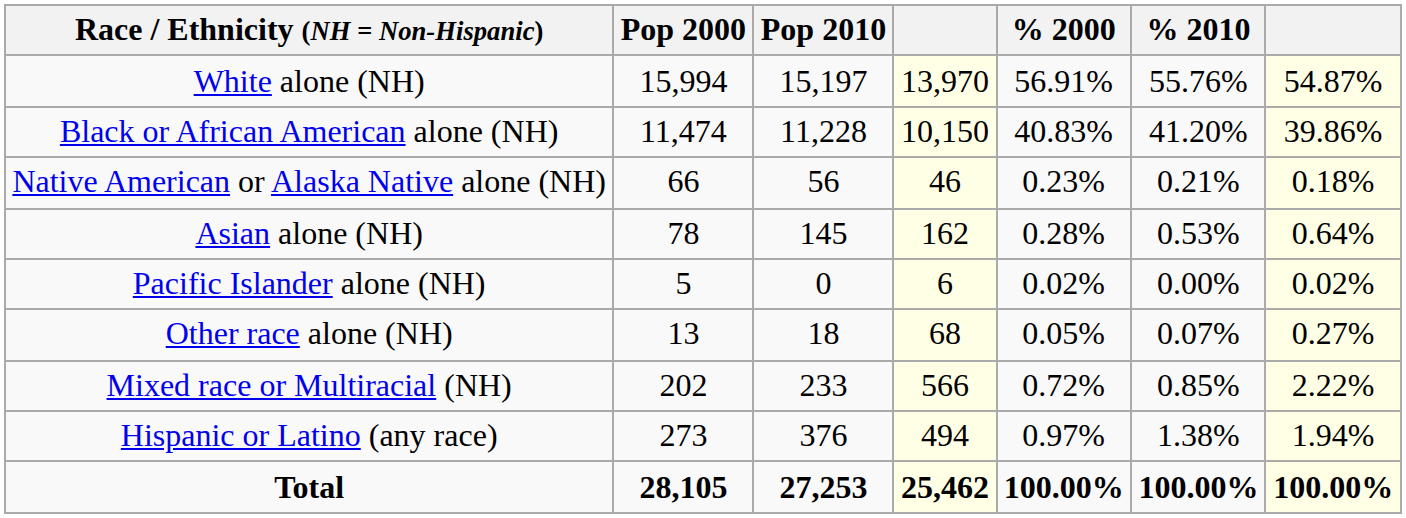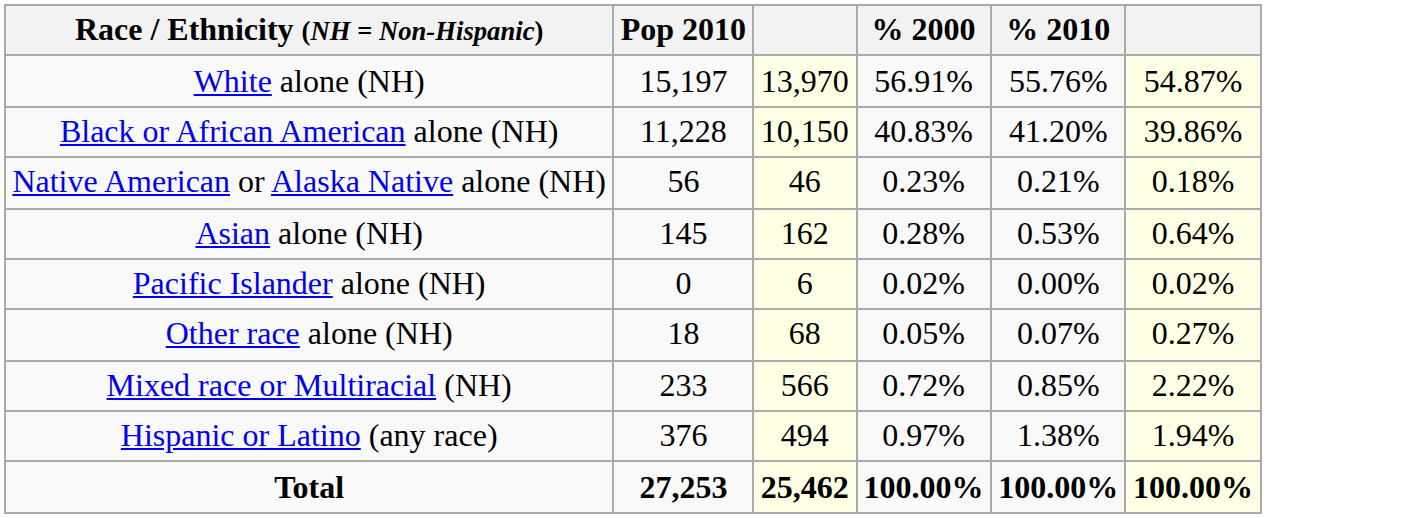- column: Pop 2000 | 15,994 | 11,474 | 66 | 78 | 5 | 13 | 202 | 273 | 28,105
